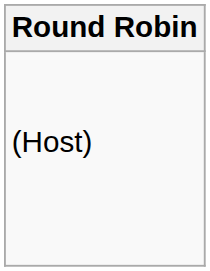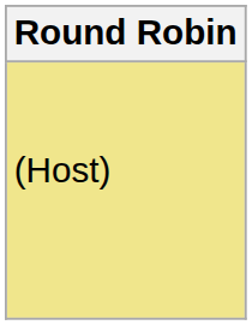row 2 | column 1: no background -> khaki background
